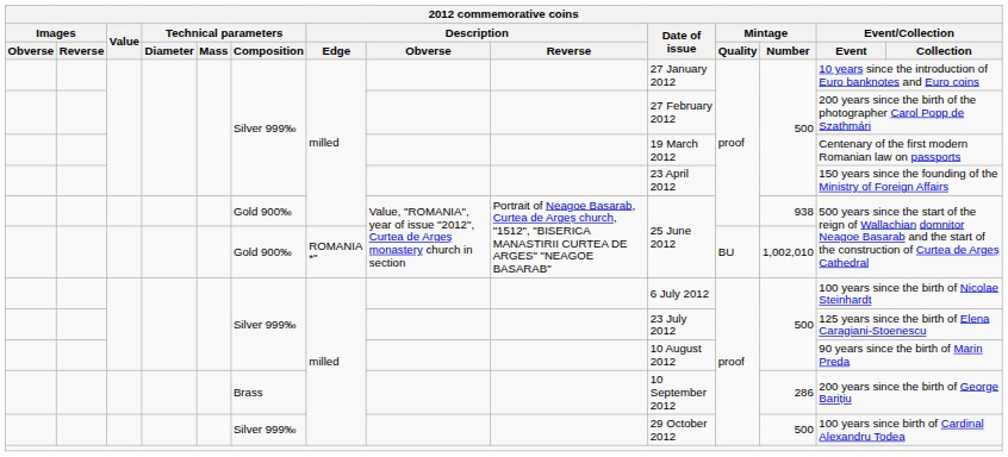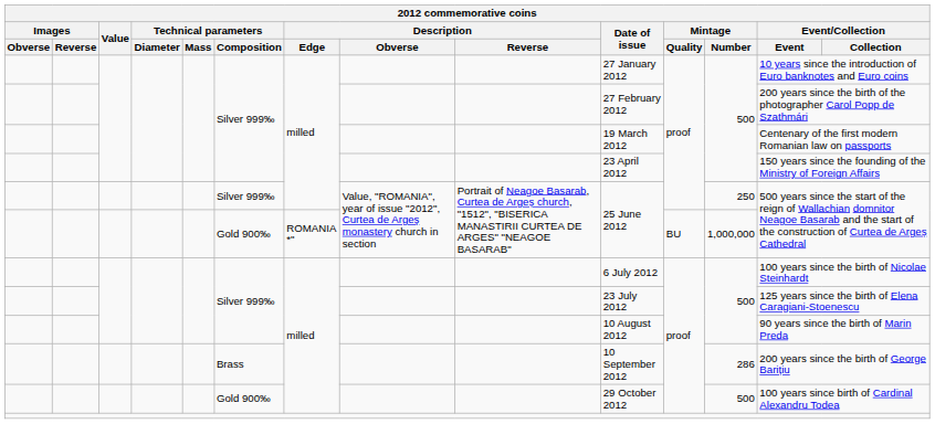row 8 | Technical parameters / Composition: Gold 900‰ -> Silver 999‰
row 8 | Mintage / Number: 938 -> 250
row 9 | Mintage / Number: 1,002,010 -> 1,000,000
row 14 | Technical parameters / Composition: Silver 999‰ -> Gold 900‰
